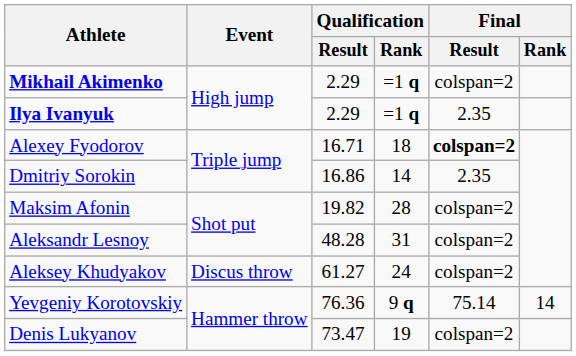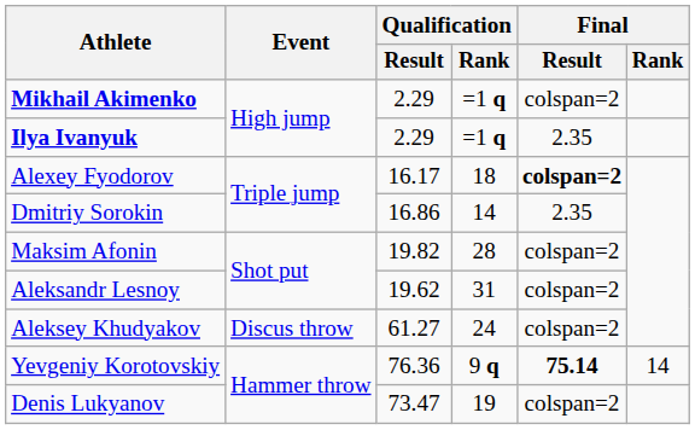Alexey Fyodorov | Qualification / Result: 16.71 -> 16.17
Aleksandr Lesnoy | Qualification / Result: 48.28 -> 19.62
Yevgeniy Korotovskiy | Final / Result: normal -> bold
